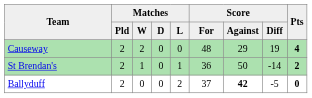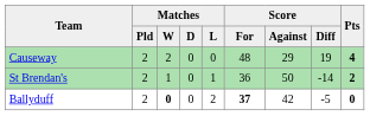Ballyduff | Matches / W: normal -> bold
Ballyduff | Score / For: normal -> bold
Ballyduff | Score / Against: bold -> normal
